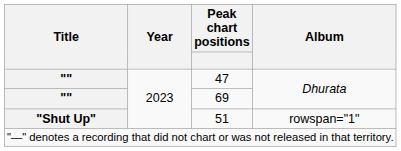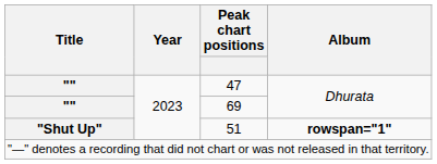51 | Album: normal -> bold
